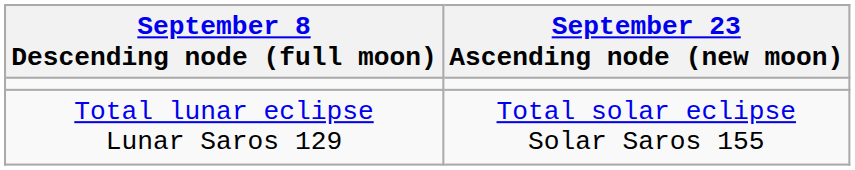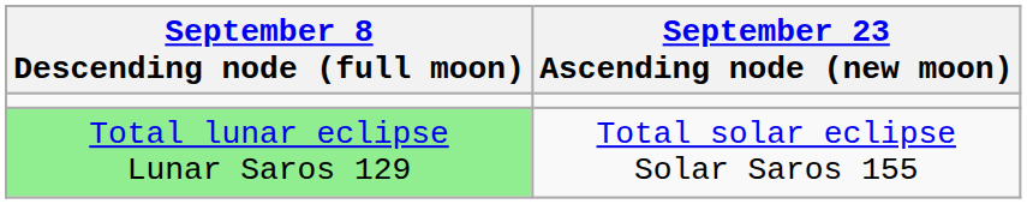row 3 | September 8 Descending node (full moon): no background -> lightgreen background
